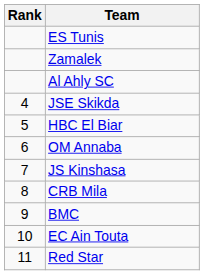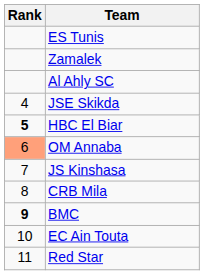HBC El Biar | Rank: normal -> bold
OM Annaba | Rank: no background -> lightsalmon background
BMC | Rank: normal -> bold
